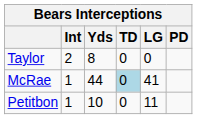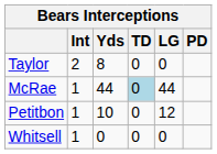McRae | LG: 41 -> 44
Petitbon | LG: 11 -> 12
+ row: Whitsell | 1 | 0 | 0 | 0
